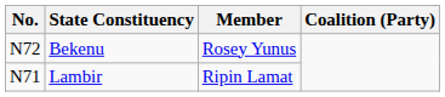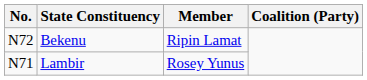Bekenu | Member: Rosey Yunus -> Ripin Lamat
Lambir | Member: Ripin Lamat -> Rosey Yunus
